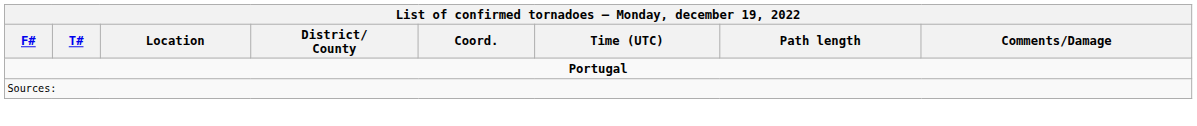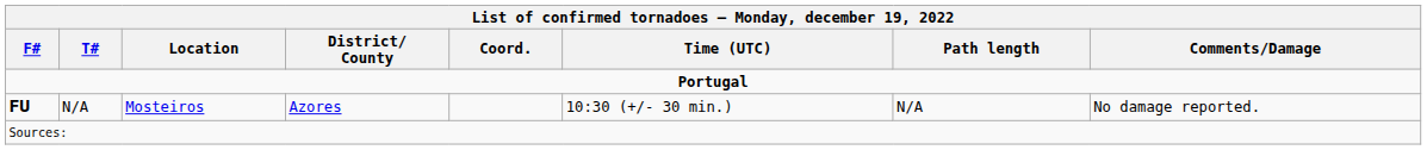+ row: FU | N/A | Mosteiros | Azores | 10:30 (+/- 30 min.) | N/A | No damage reported.
